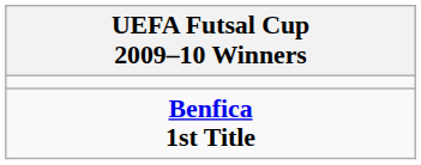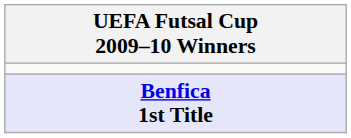row 3 | column 1: no background -> lavender background
